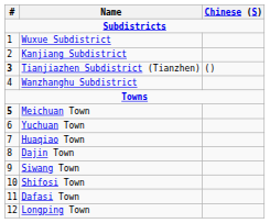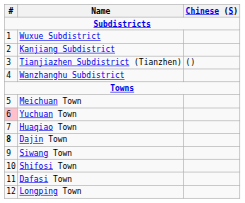Tianjiazhen Subdistrict (Tianzhen) | #: bold -> normal
Meichuan Town | #: bold -> normal
Yuchuan Town | #: no background -> pink background
Dajin Town | #: normal -> bold
